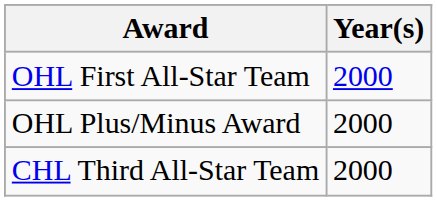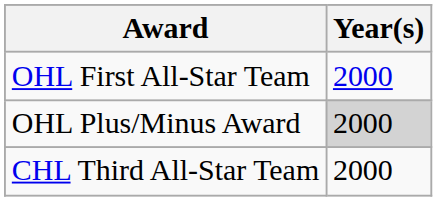OHL Plus/Minus Award | Year(s): no background -> lightgrey background
